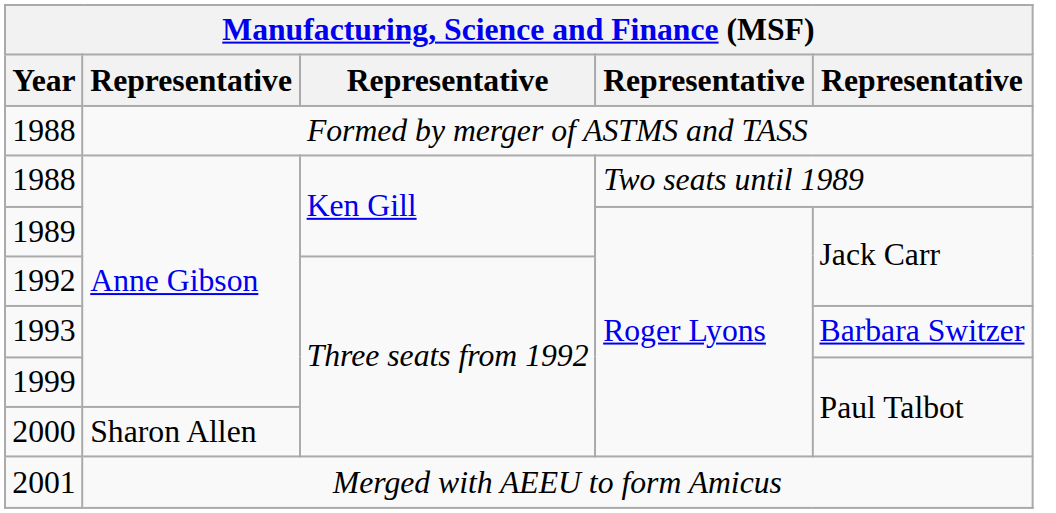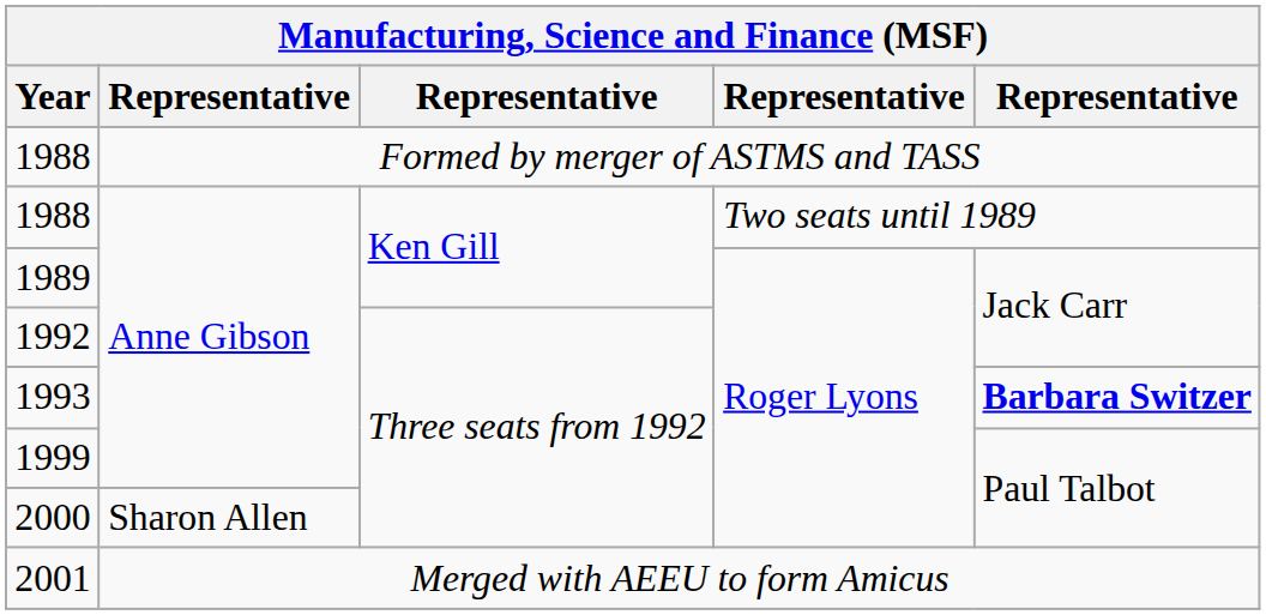1993 | column 5: normal -> bold
